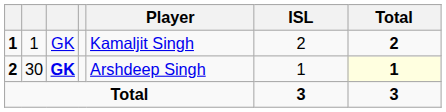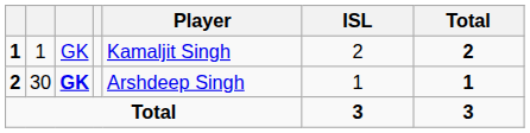row 3 | Total: lightyellow background -> no background
